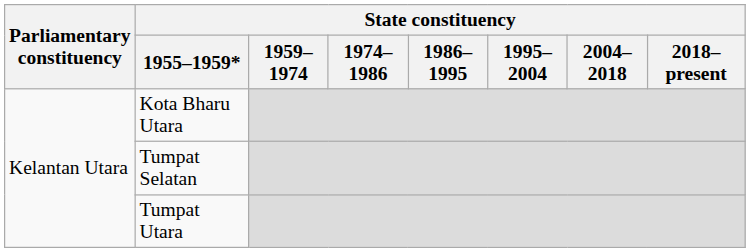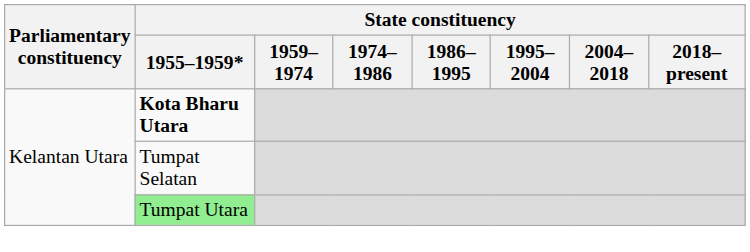Kota Bharu Utara | State constituency / 1955–1959*: normal -> bold
Tumpat Utara | State constituency / 1955–1959*: no background -> lightgreen background
